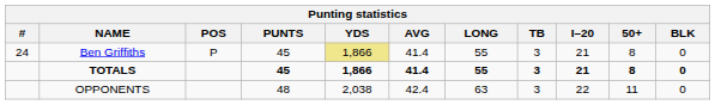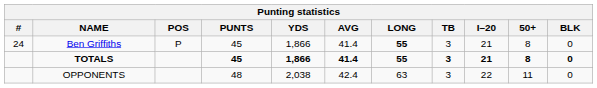Ben Griffiths | YDS: khaki background -> no background
Ben Griffiths | LONG: normal -> bold
